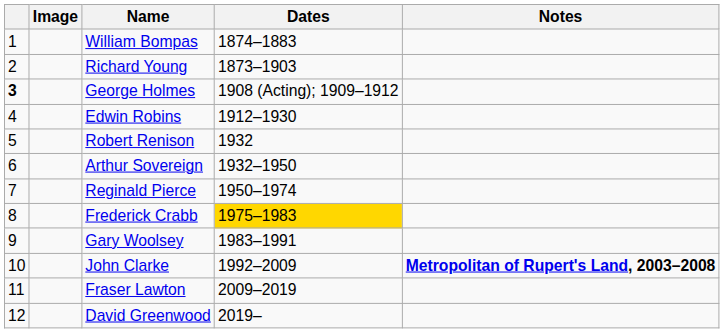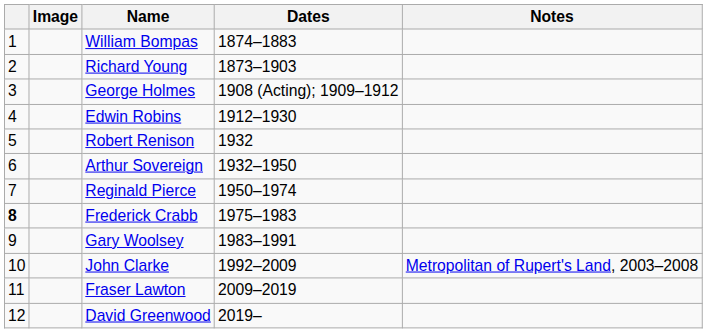George Holmes | column 1: bold -> normal
Frederick Crabb | column 1: normal -> bold
Frederick Crabb | Dates: gold background -> no background
John Clarke | Notes: bold -> normal
